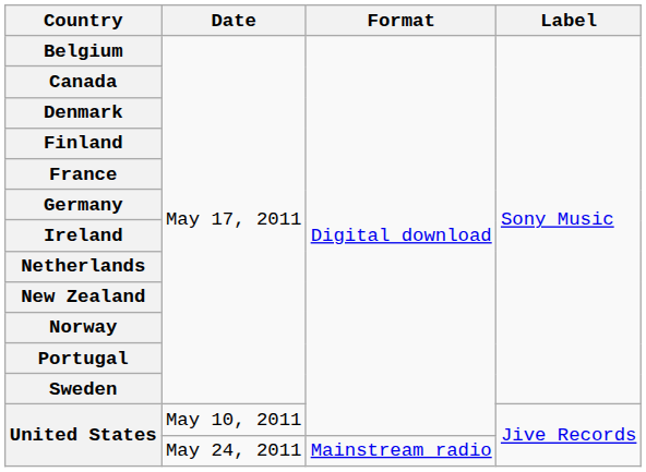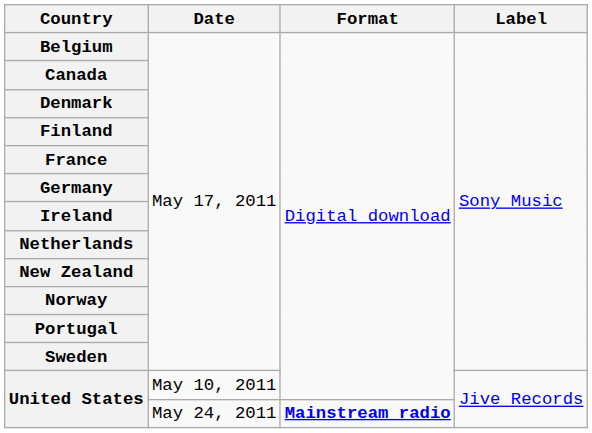May 24, 2011 | Format: normal -> bold
